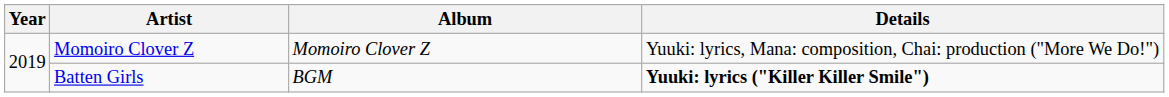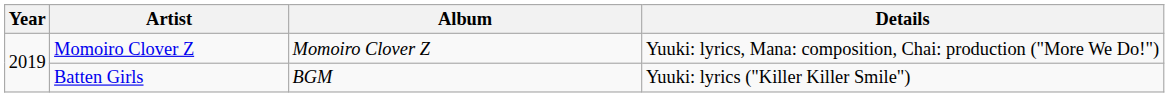Batten Girls | Details: bold -> normal
